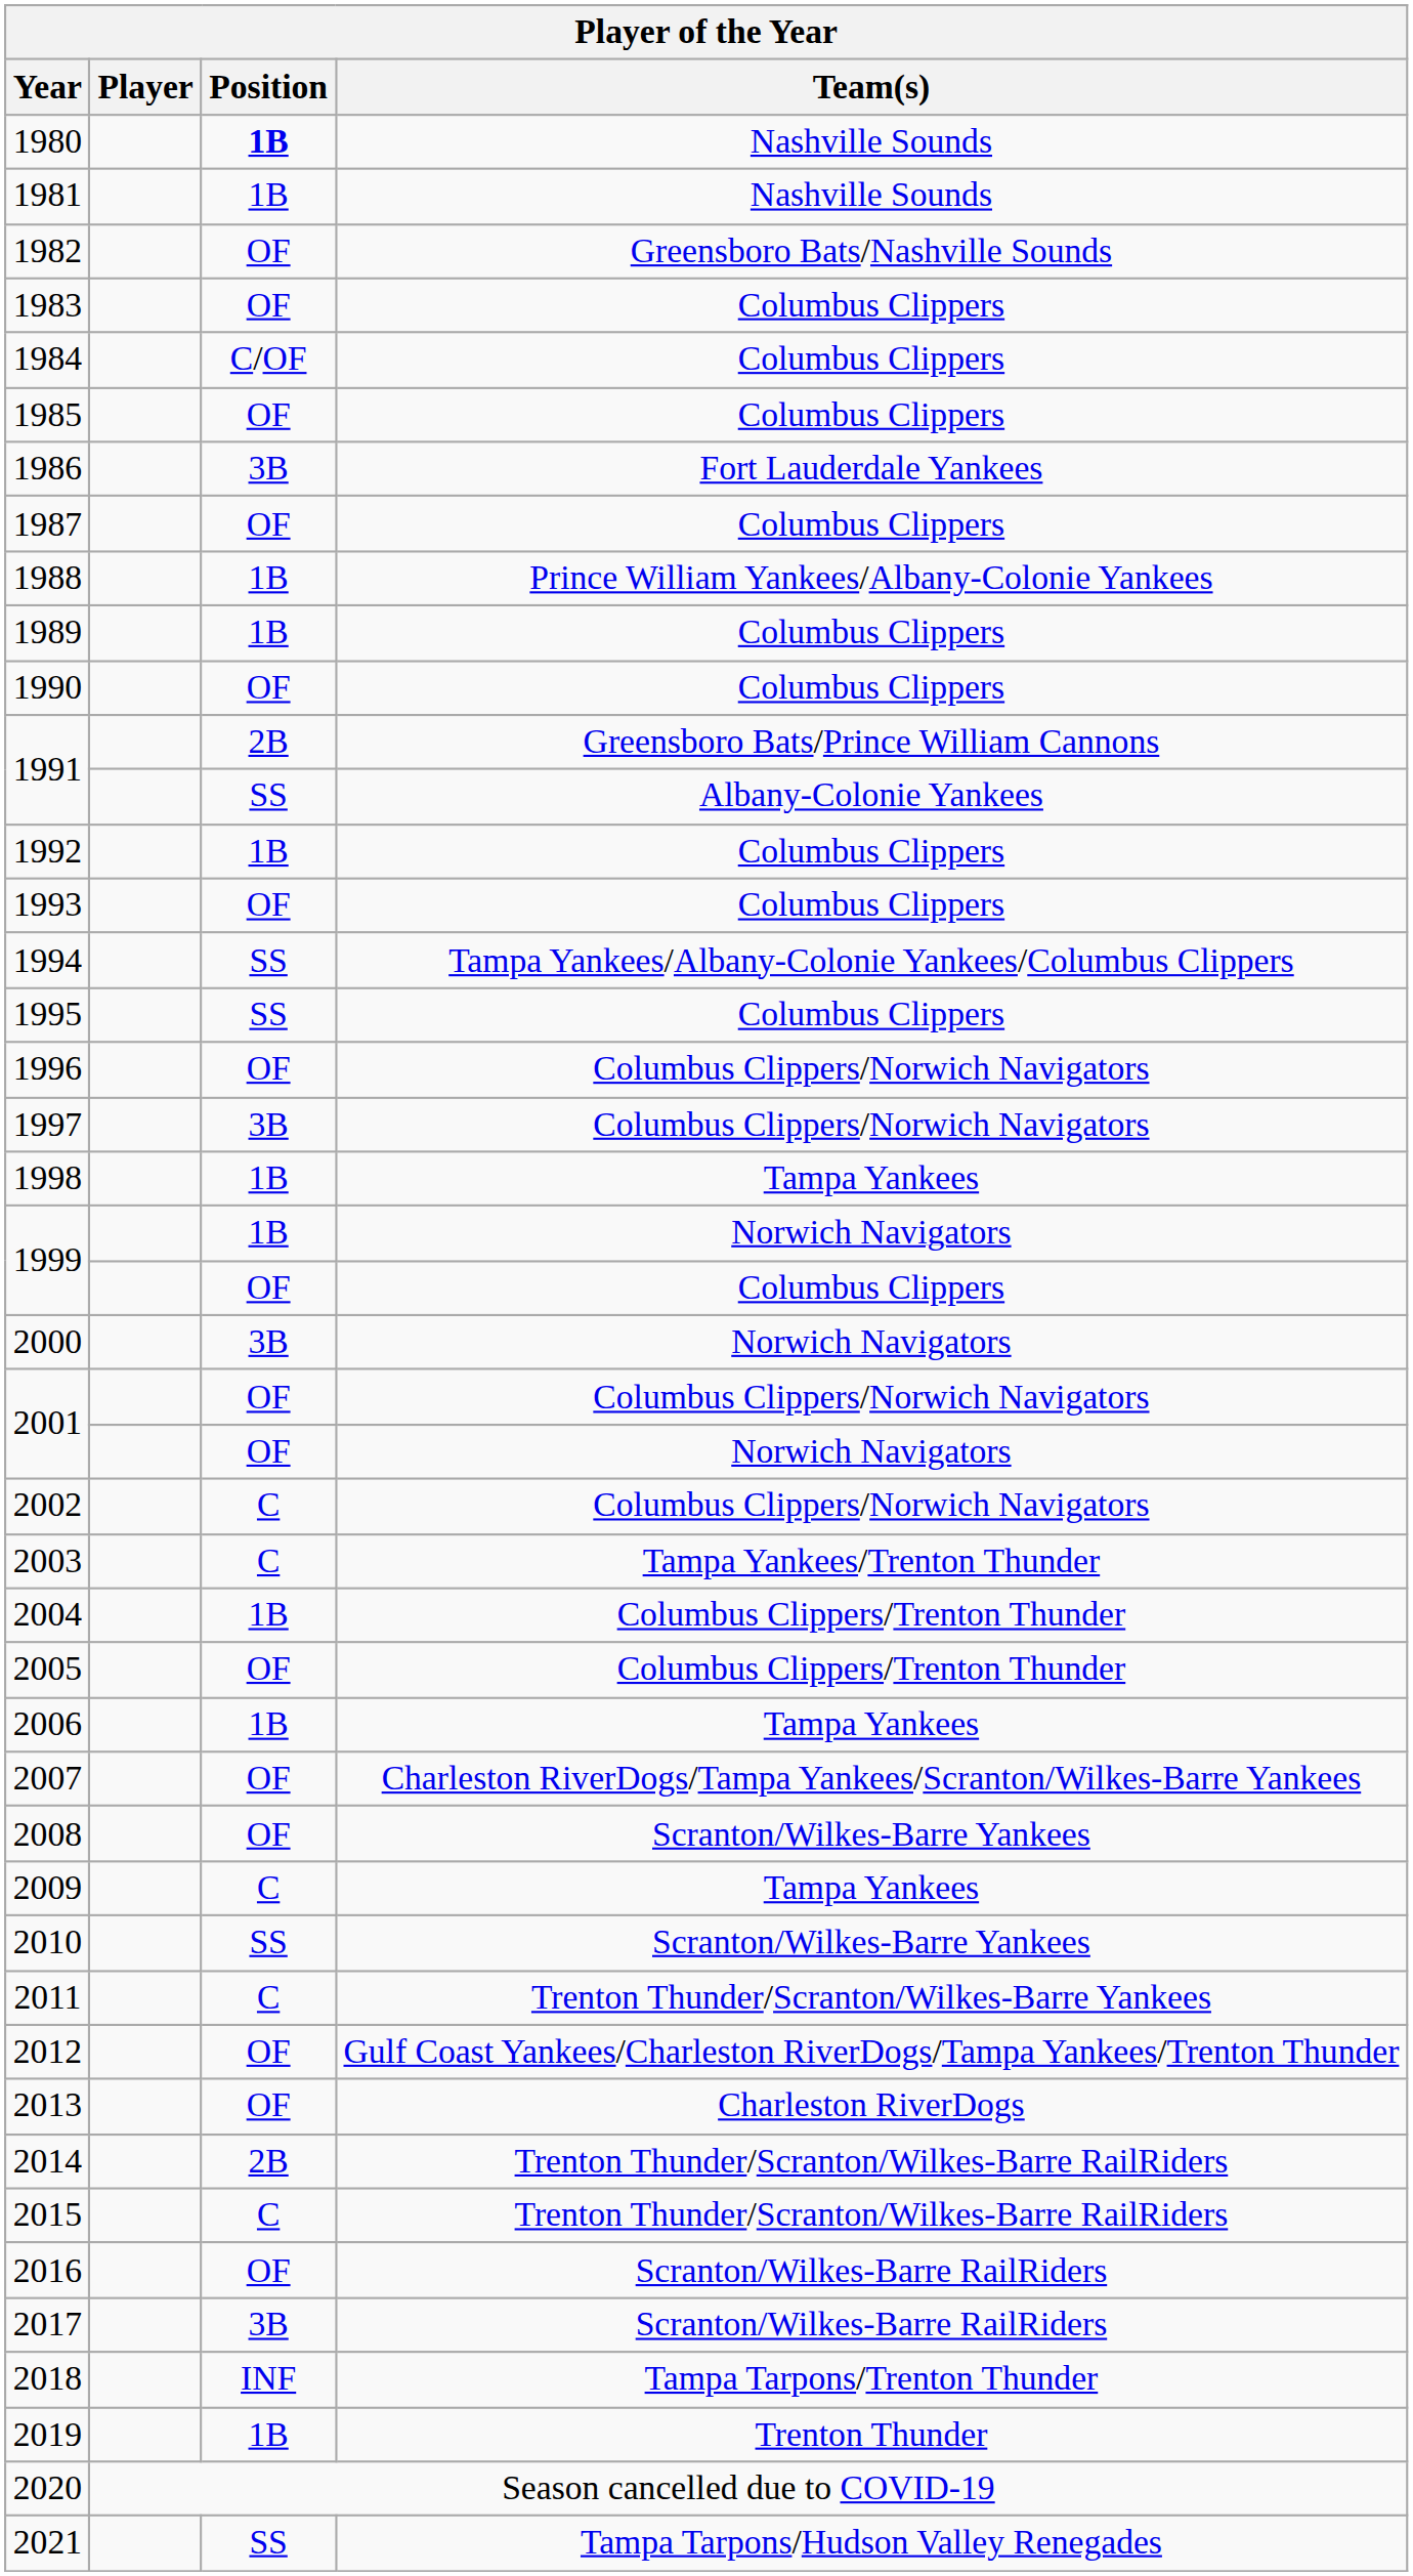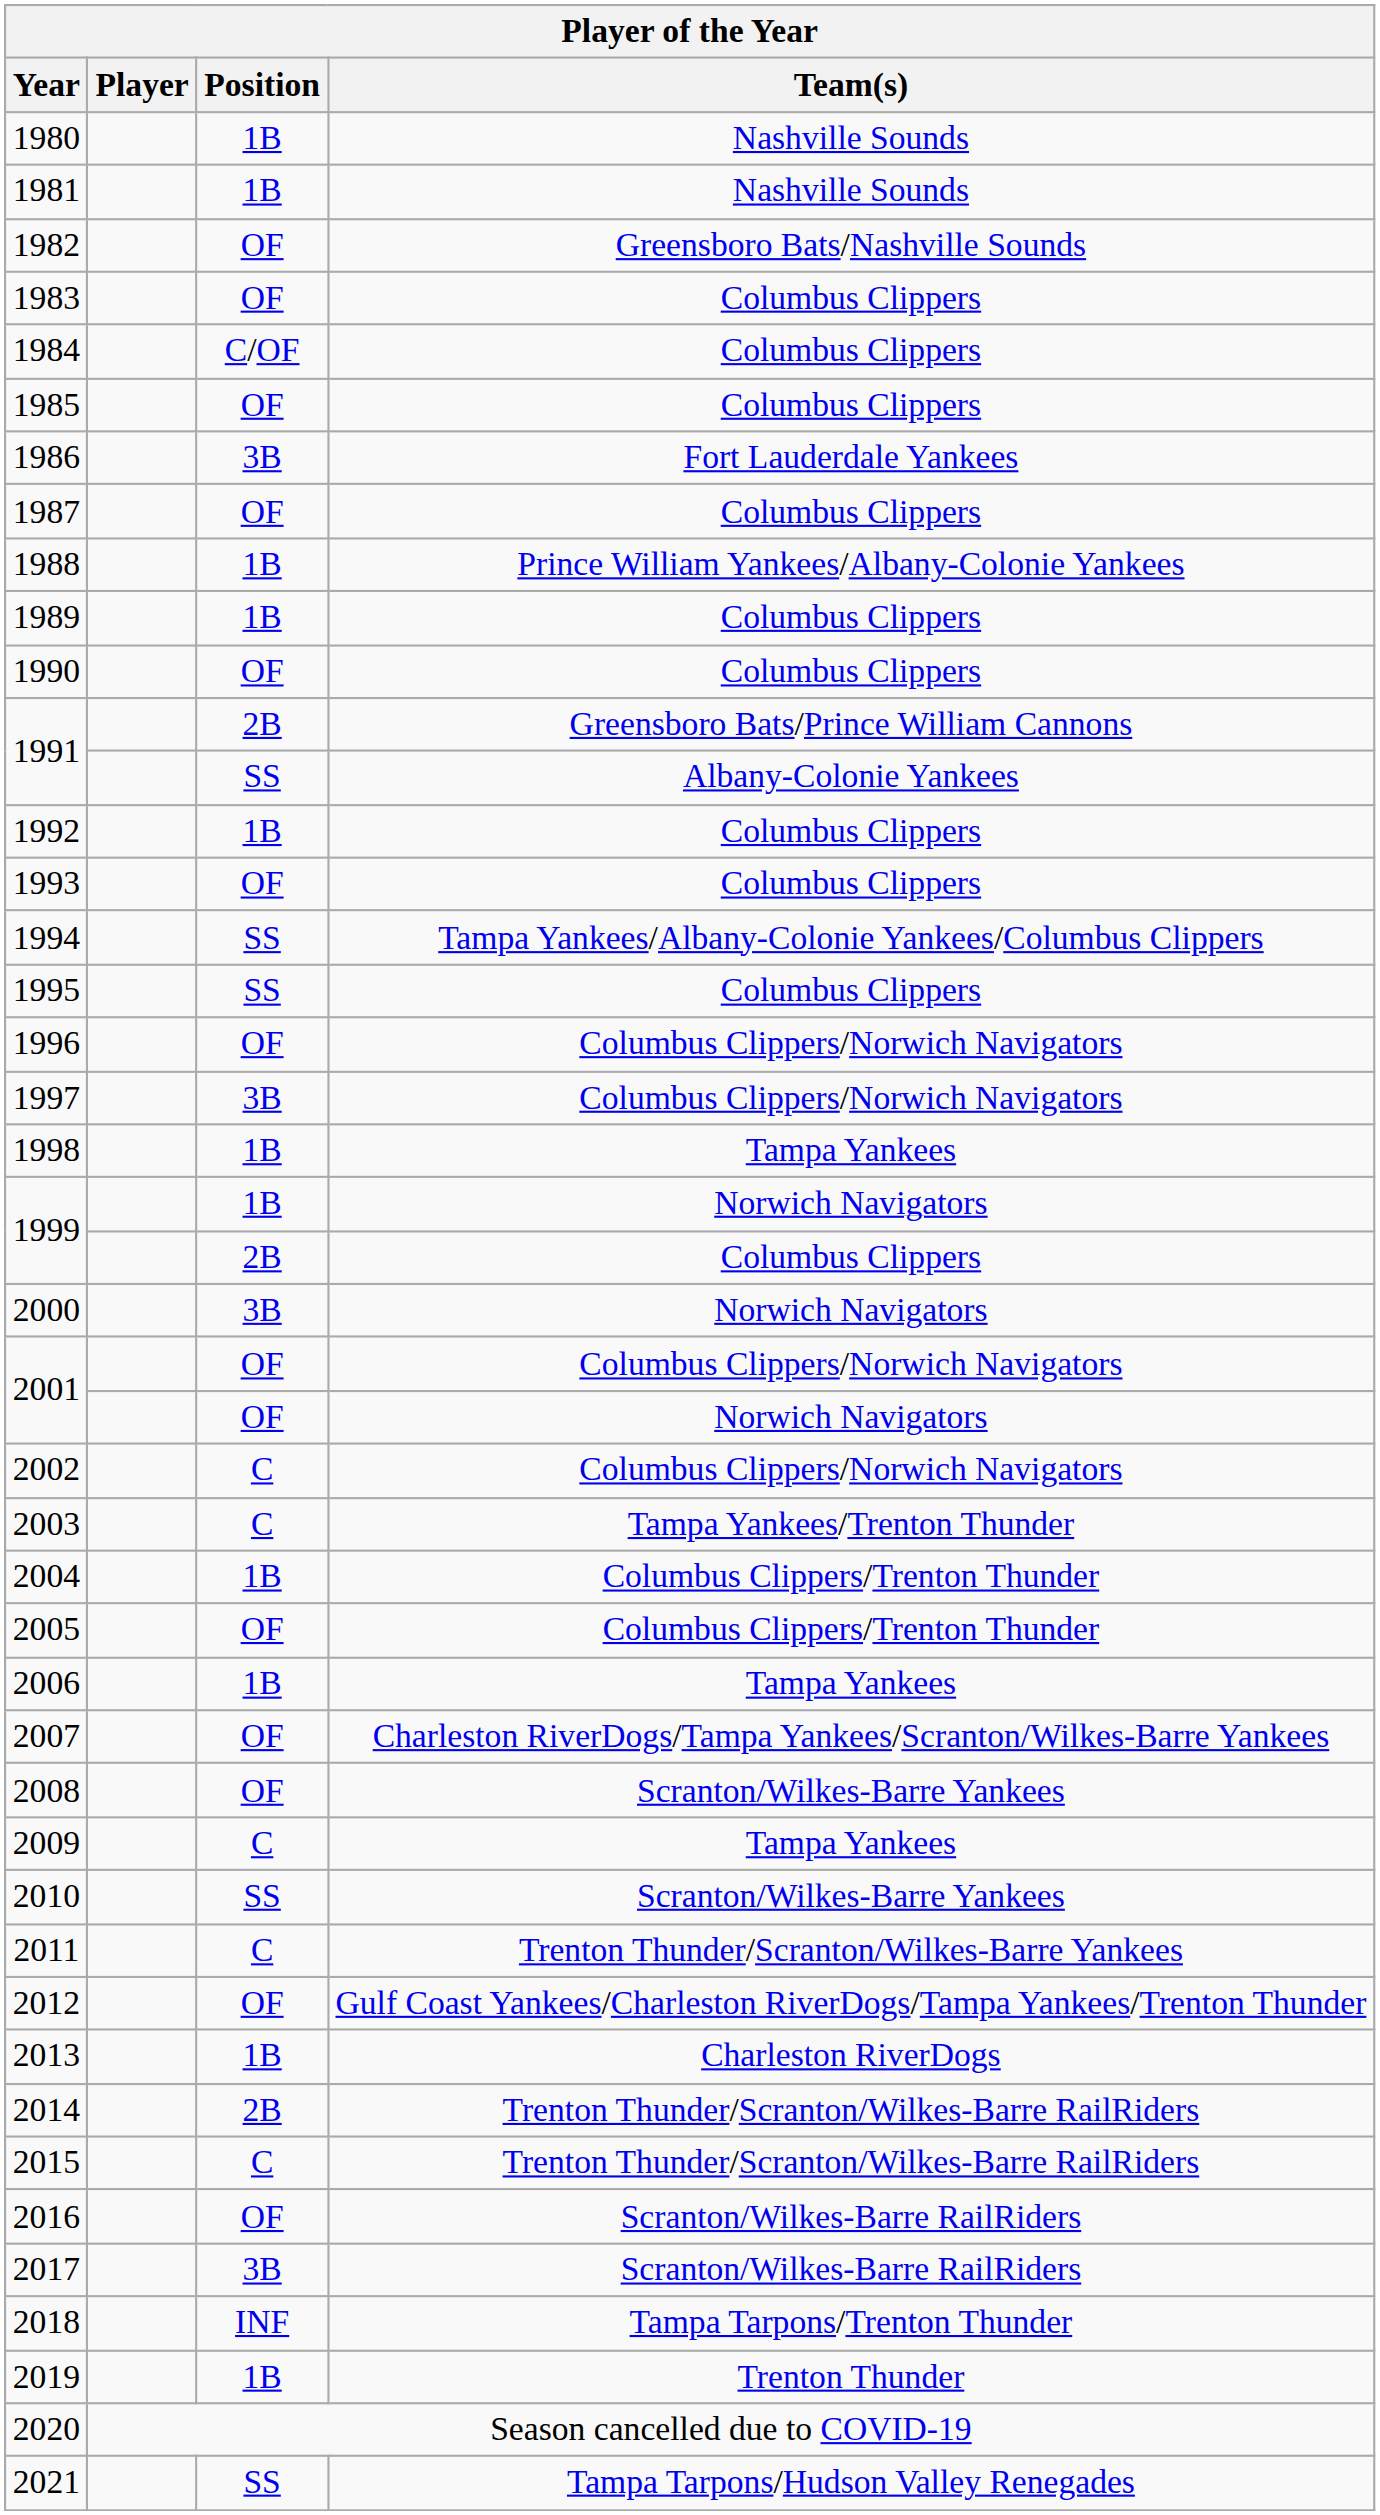1980 | Position: bold -> normal
1999 / Columbus Clippers | Position: OF -> 2B
2013 | Position: OF -> 1B
